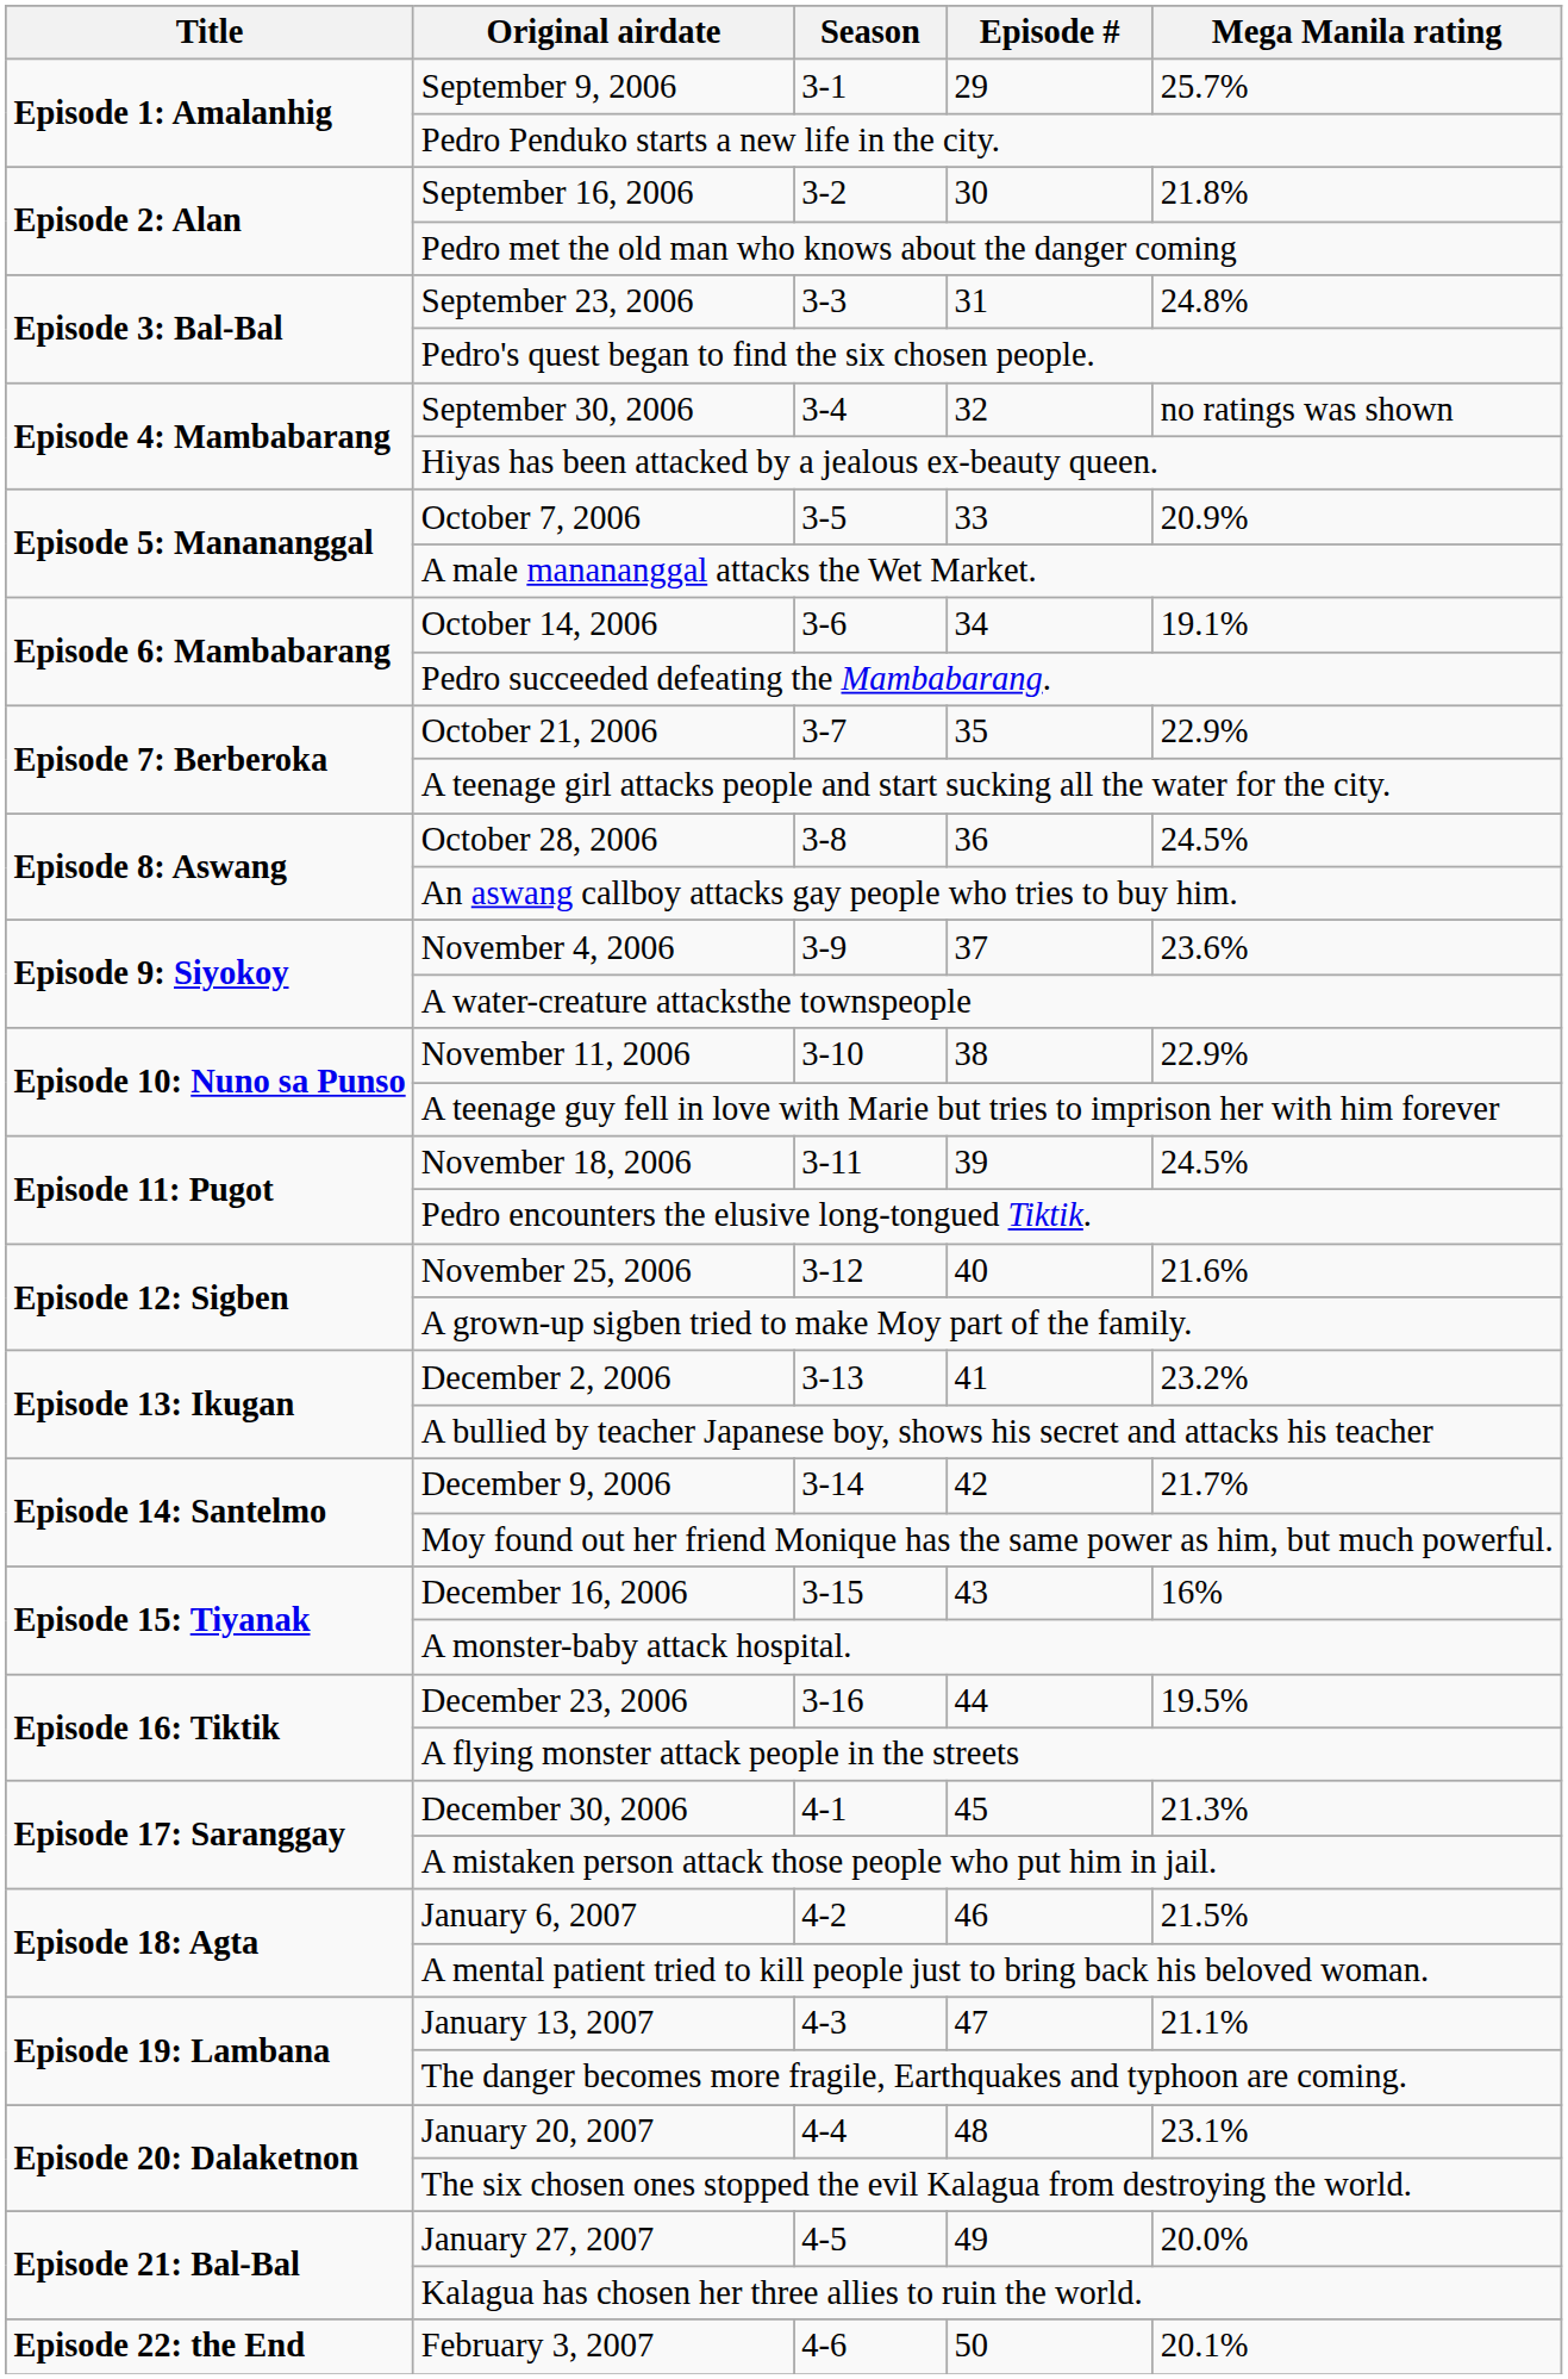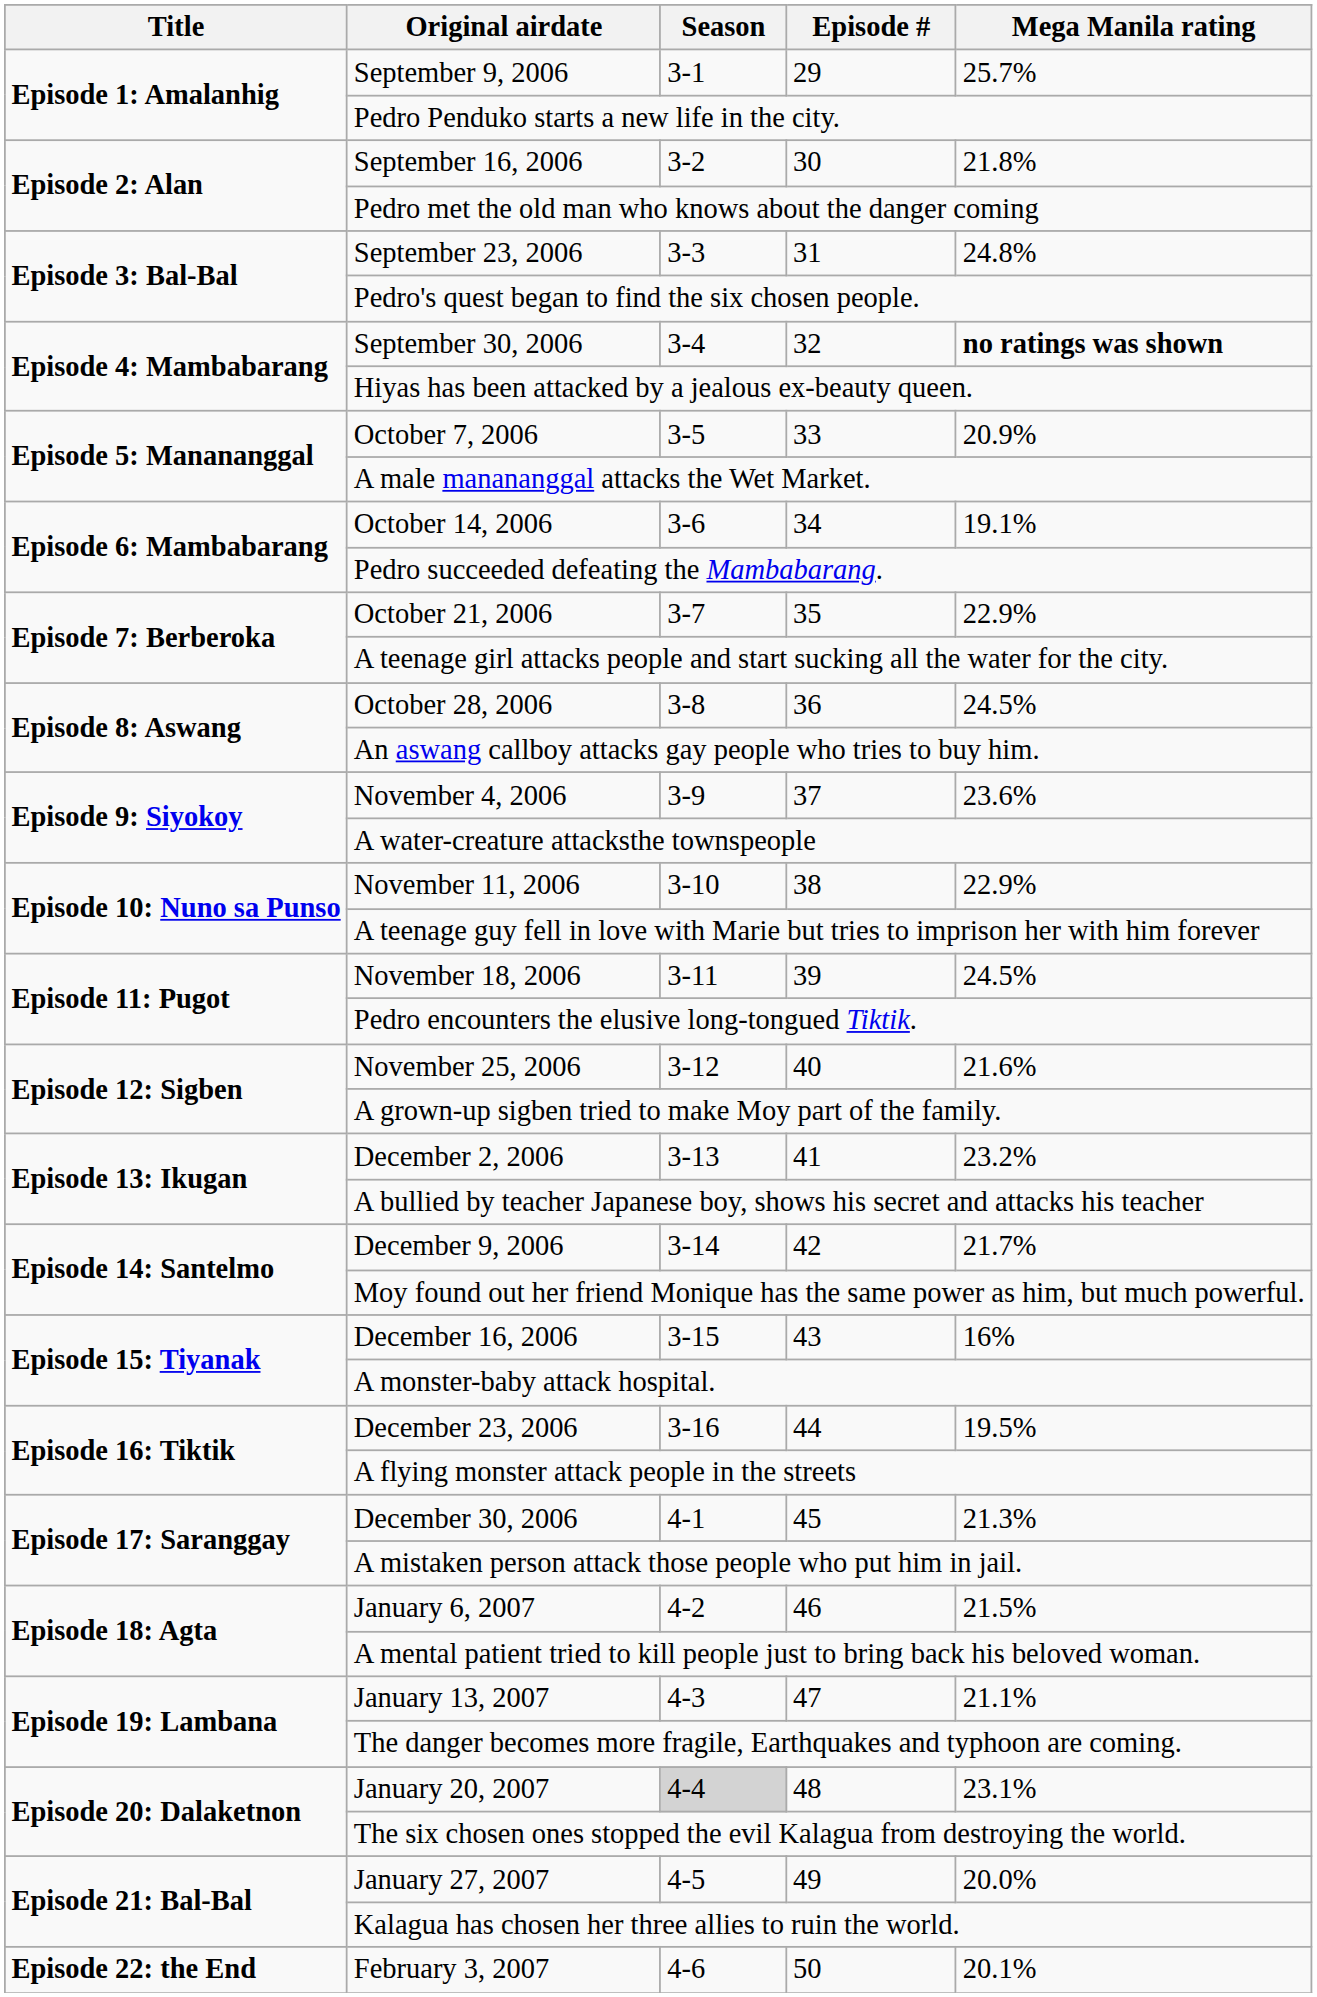September 30, 2006 | Mega Manila rating: normal -> bold
January 20, 2007 | Season: no background -> lightgrey background
